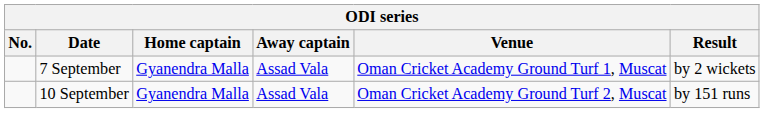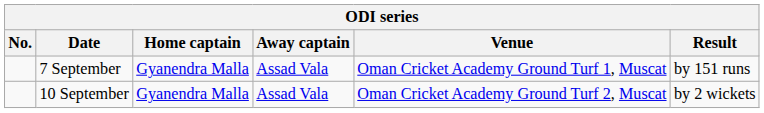7 September | Result: by 2 wickets -> by 151 runs
10 September | Result: by 151 runs -> by 2 wickets
